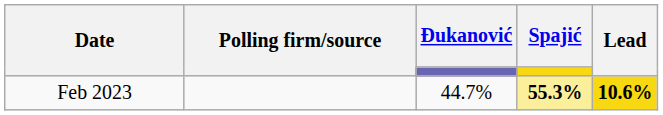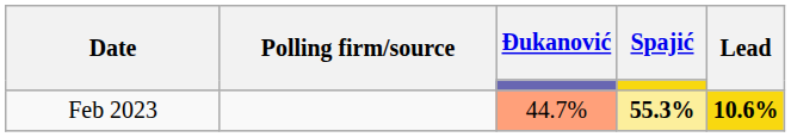Feb 2023 | Đukanović: no background -> lightsalmon background
